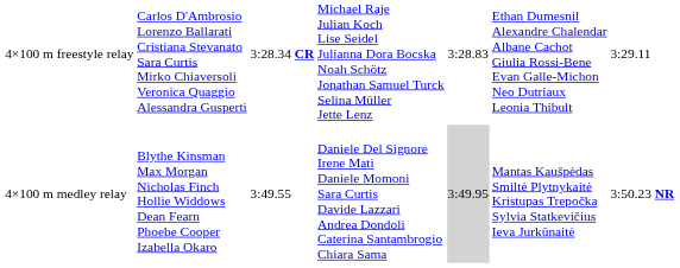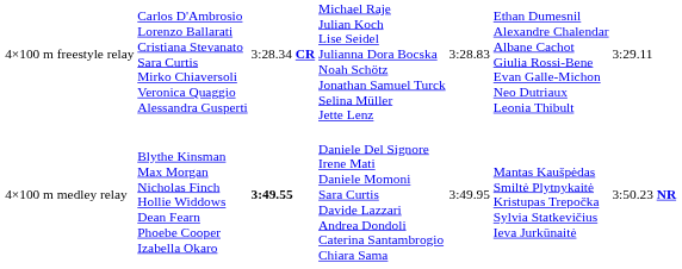4×100 m medley relay | column 3: normal -> bold
4×100 m medley relay | column 5: lightgrey background -> no background
